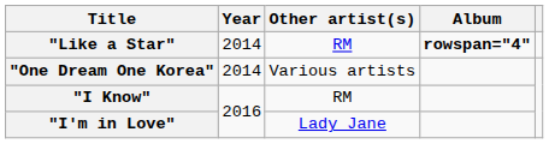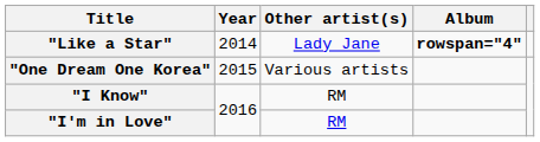"Like a Star" | Other artist(s): RM -> Lady Jane
"One Dream One Korea" | Year: 2014 -> 2015
"I'm in Love" | Other artist(s): Lady Jane -> RM
